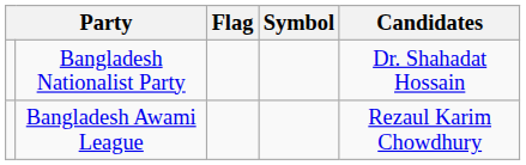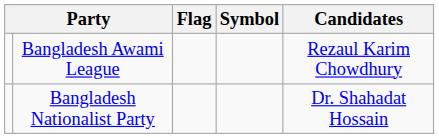rows swapped: Bangladesh Awami League <-> Bangladesh Nationalist Party
